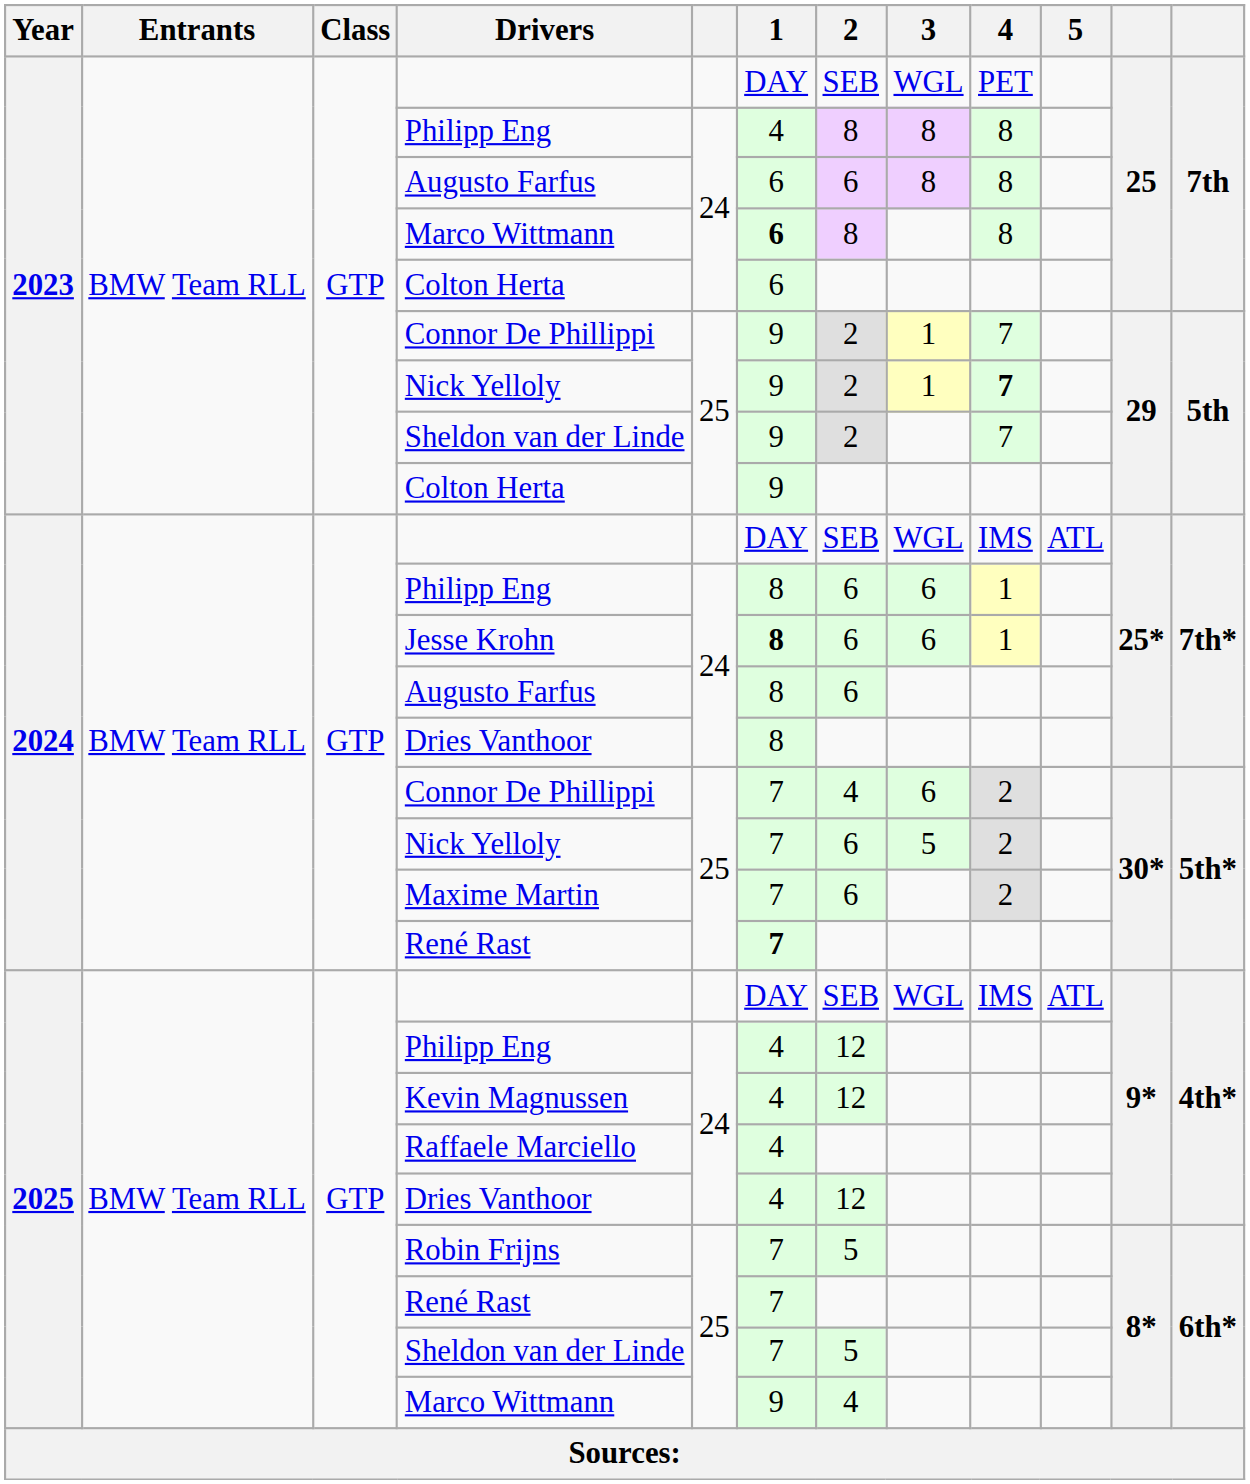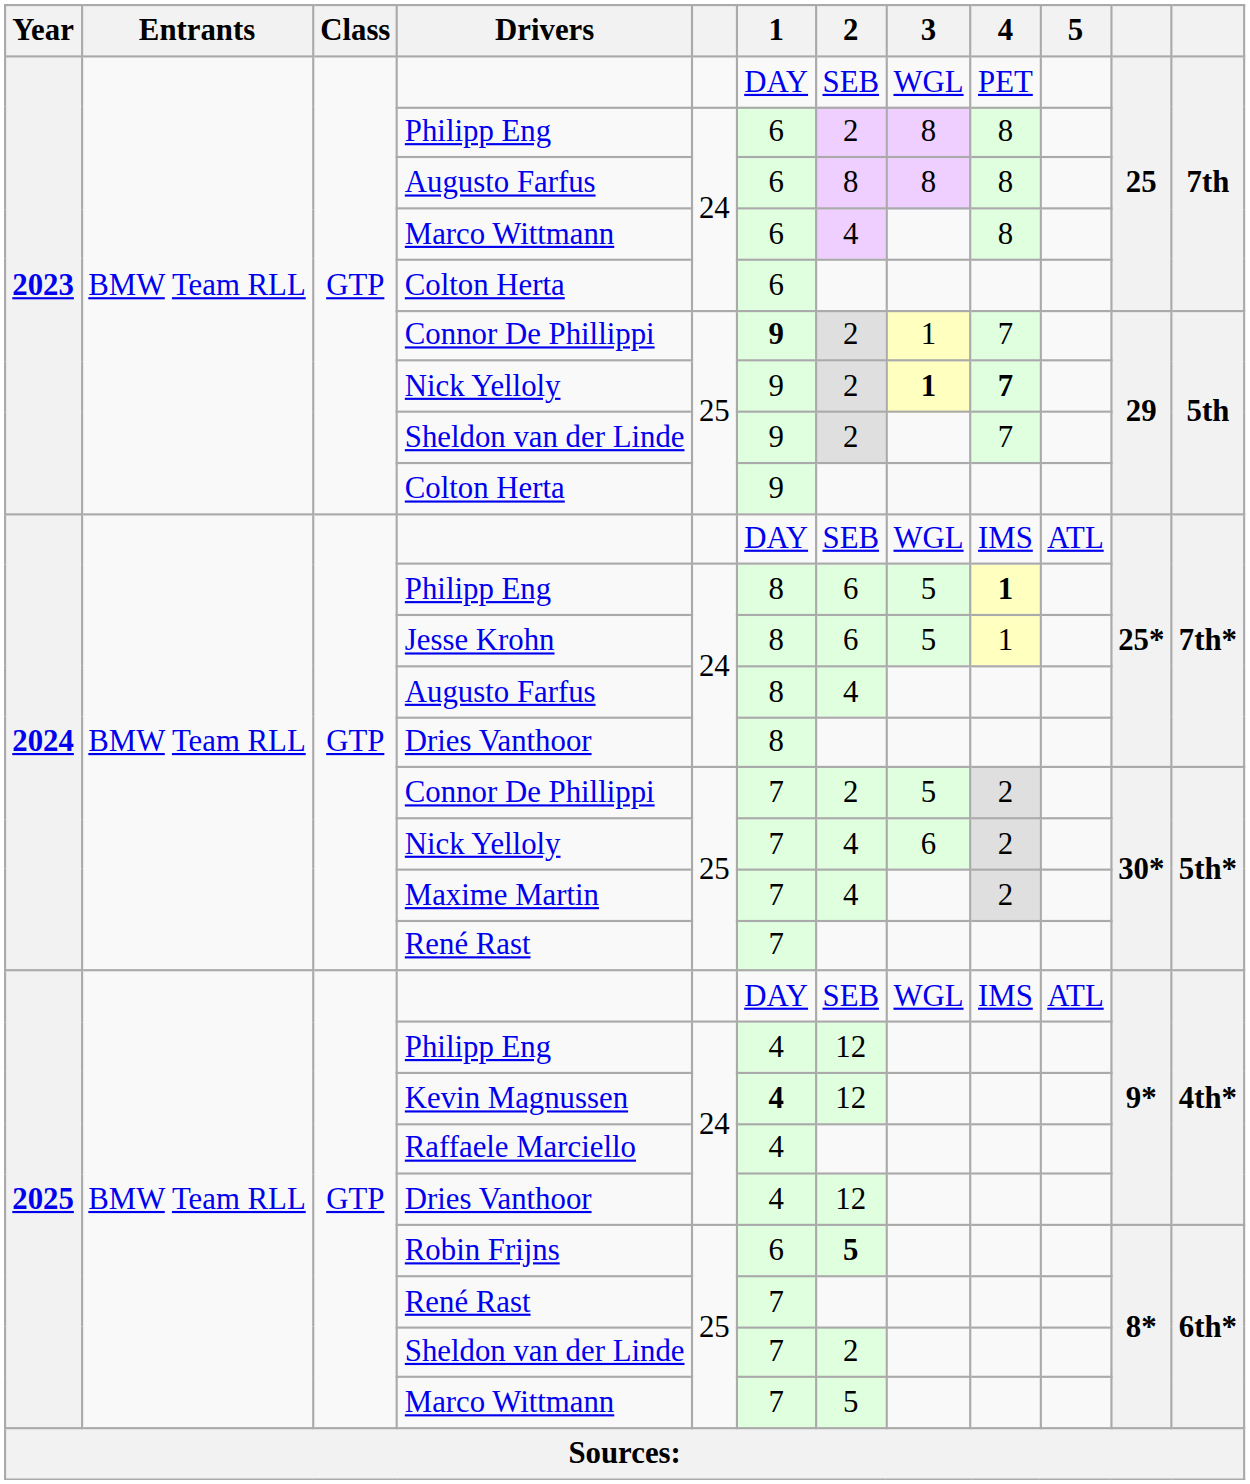2023 / Philipp Eng | 1: 4 -> 6
2023 / Philipp Eng | 2: 8 -> 2
2023 / Augusto Farfus | 2: 6 -> 8
2023 / Marco Wittmann | 1: bold -> normal
2023 / Marco Wittmann | 2: 8 -> 4
2023 / Connor De Phillippi | 1: normal -> bold
2023 / Nick Yelloly | 3: normal -> bold
2024 / Philipp Eng | 3: 6 -> 5
2024 / Philipp Eng | 4: normal -> bold
Jesse Krohn | 1: bold -> normal
Jesse Krohn | 3: 6 -> 5
2024 / Augusto Farfus | 2: 6 -> 4
2024 / Connor De Phillippi | 2: 4 -> 2
2024 / Connor De Phillippi | 3: 6 -> 5
2024 / Nick Yelloly | 2: 6 -> 4
2024 / Nick Yelloly | 3: 5 -> 6
Maxime Martin | 2: 6 -> 4
2024 / René Rast | 1: bold -> normal
Kevin Magnussen | 1: normal -> bold
Robin Frijns | 1: 7 -> 6
Robin Frijns | 2: normal -> bold
2025 / Sheldon van der Linde | 2: 5 -> 2
2025 / Marco Wittmann | 1: 9 -> 7
2025 / Marco Wittmann | 2: 4 -> 5
